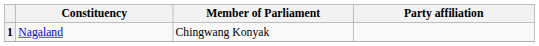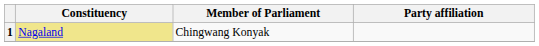1 | Constituency: no background -> khaki background
